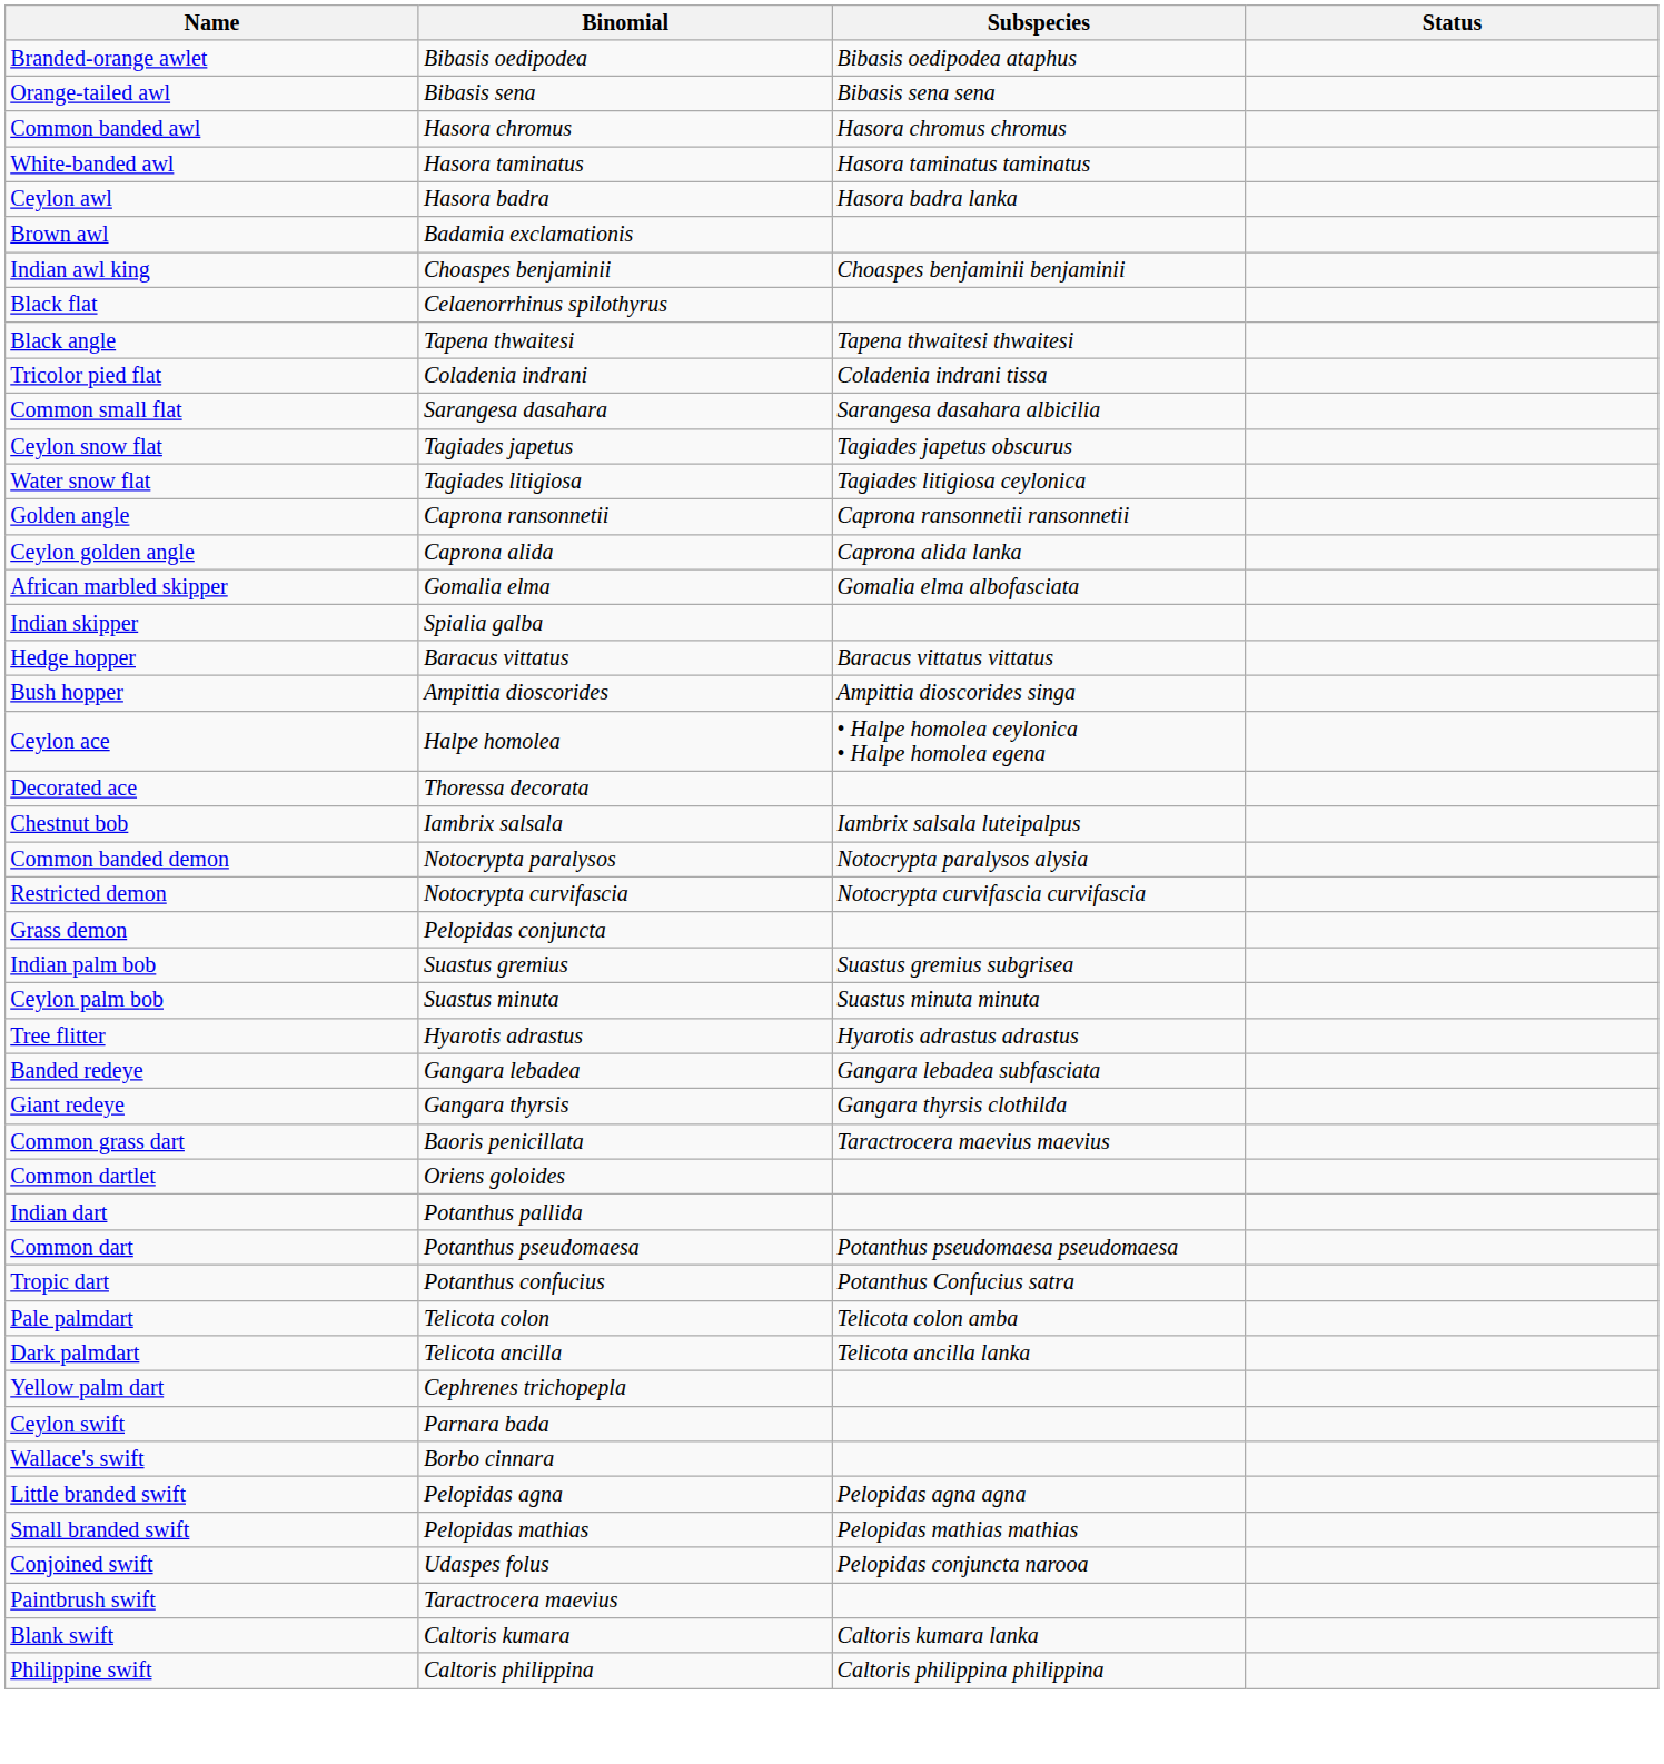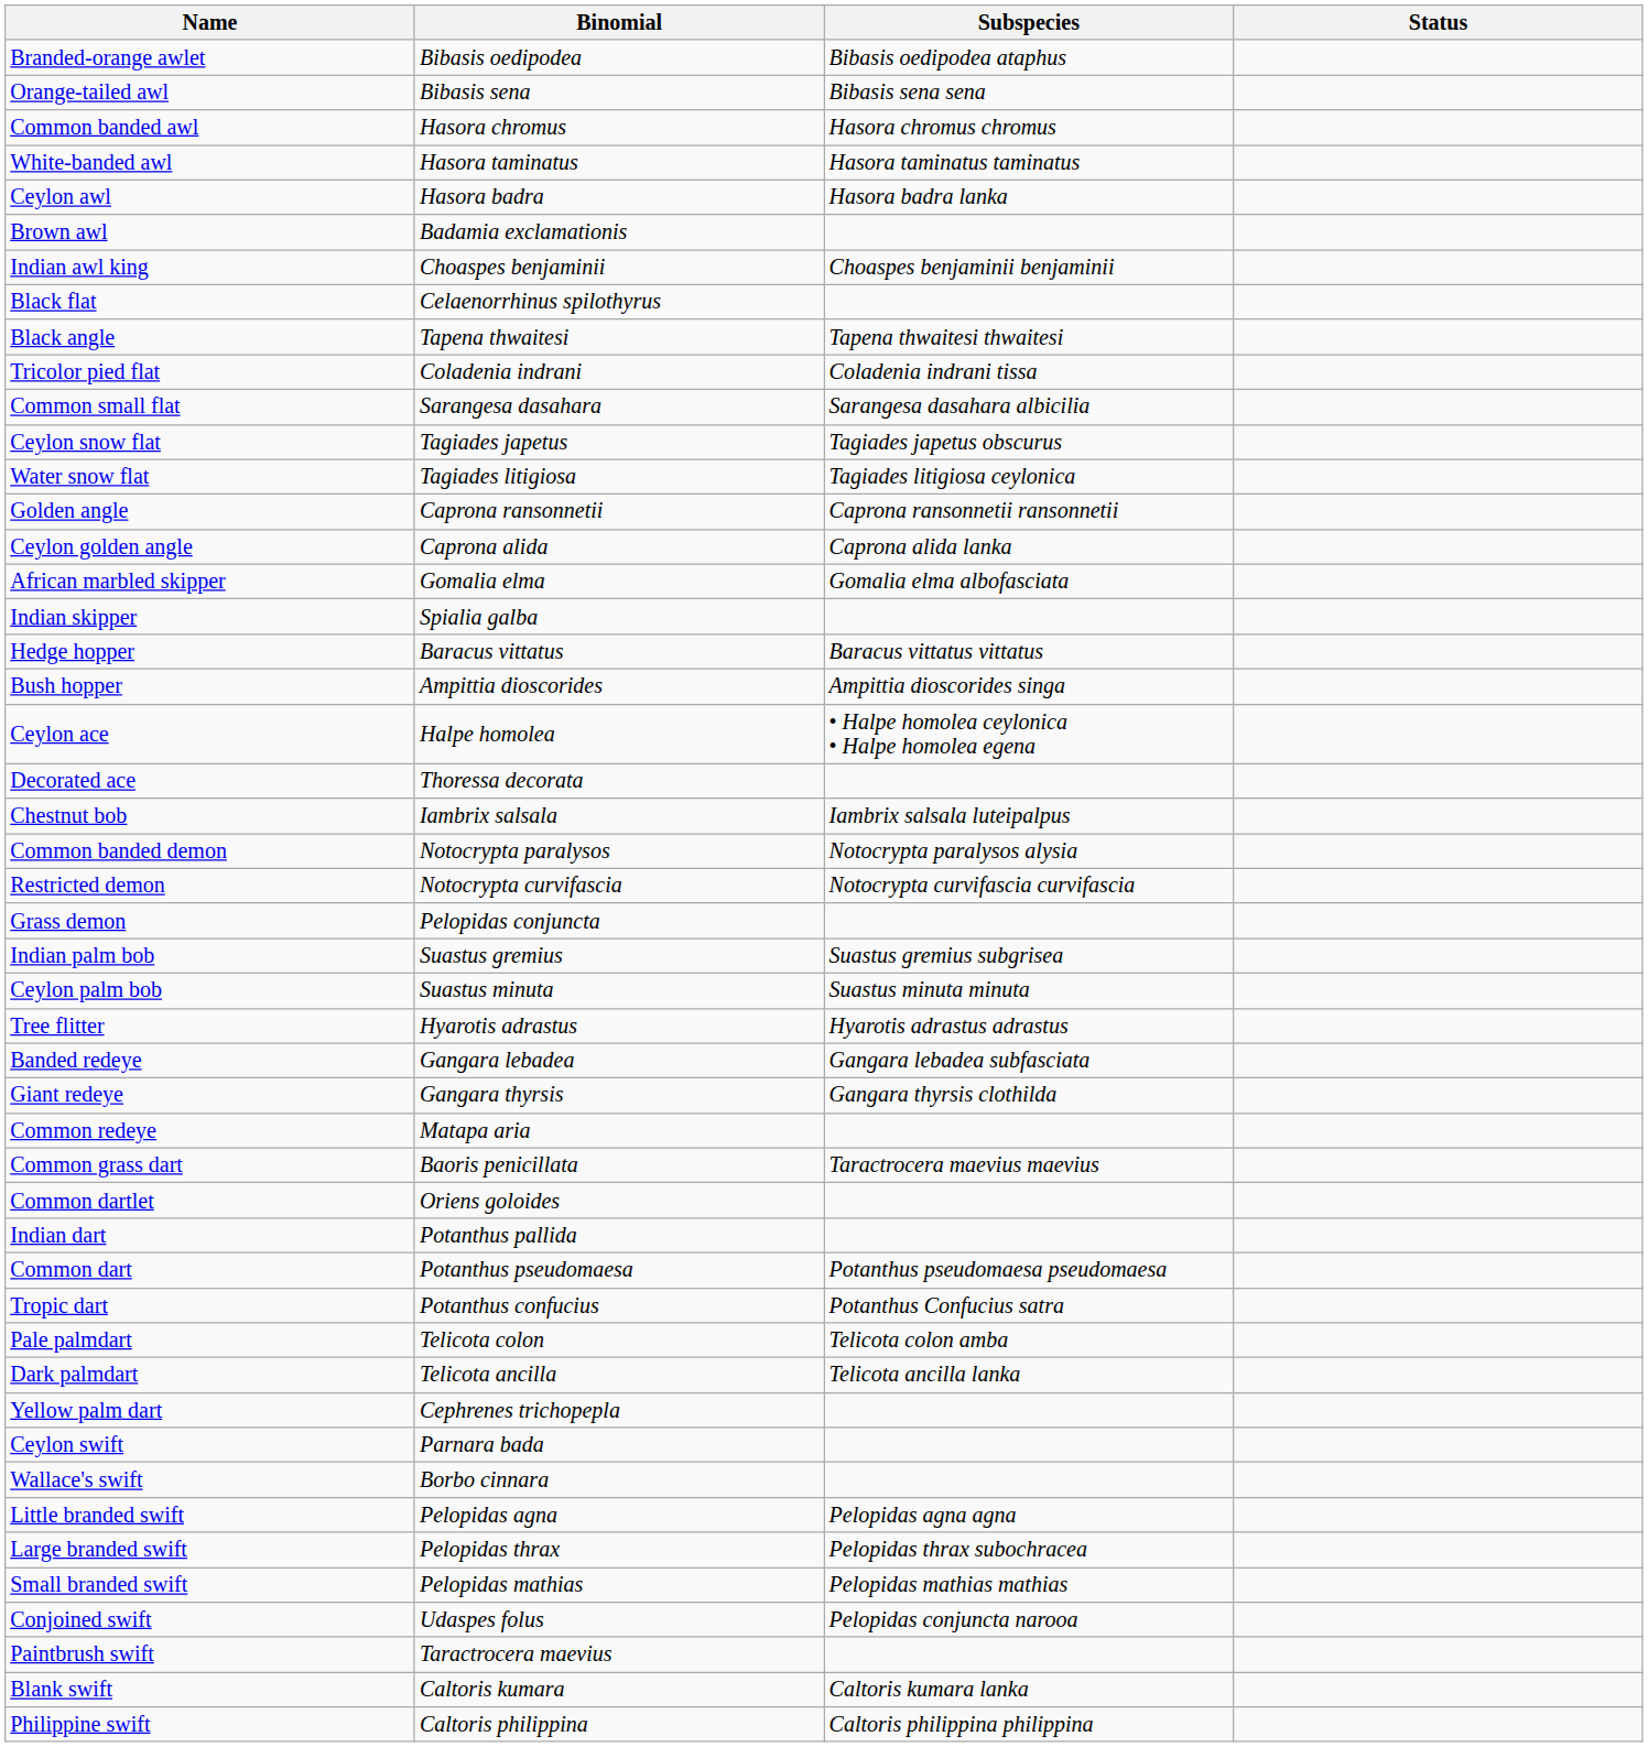+ row: Common redeye | Matapa aria
+ row: Large branded swift | Pelopidas thrax | Pelopidas thrax subochracea
